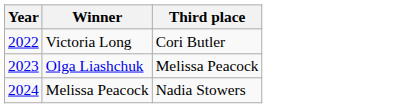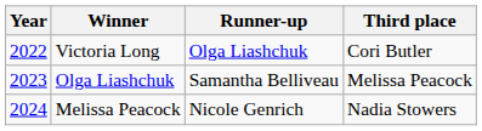+ column: Runner-up | Olga Liashchuk | Samantha Belliveau | Nicole Genrich
